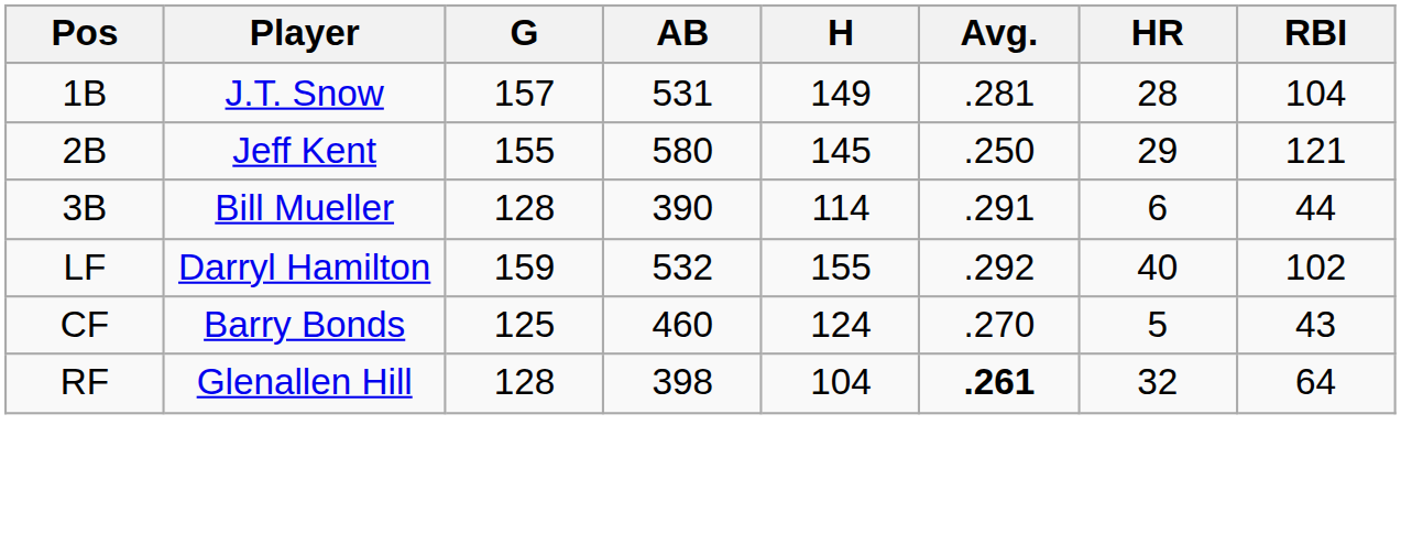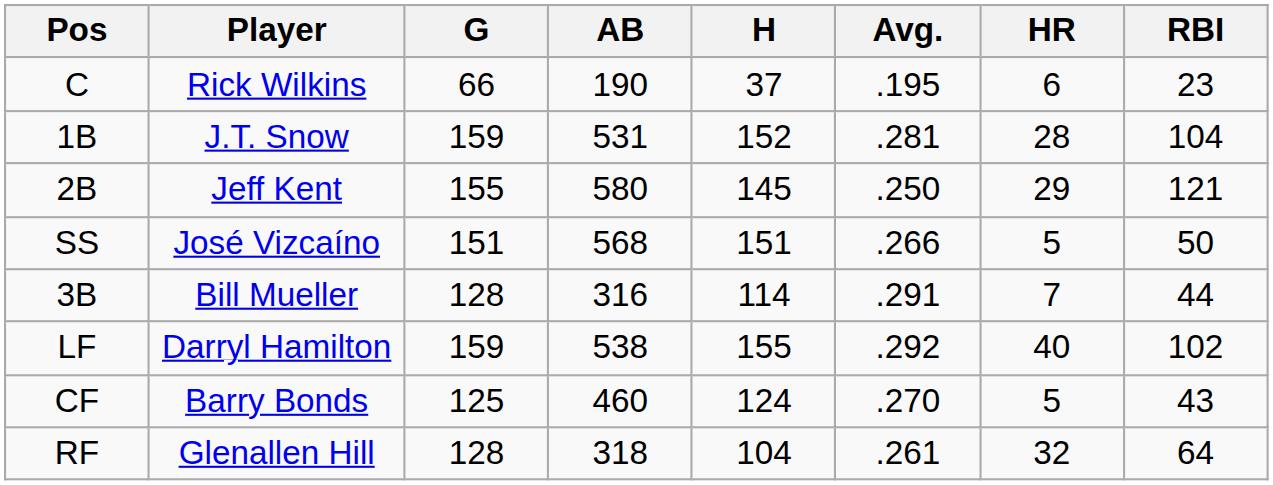+ row: C | Rick Wilkins | 66 | 190 | 37 | .195 | 6 | 23
1B | G: 157 -> 159
1B | H: 149 -> 152
+ row: SS | José Vizcaíno | 151 | 568 | 151 | .266 | 5 | 50
3B | AB: 390 -> 316
3B | HR: 6 -> 7
LF | AB: 532 -> 538
RF | AB: 398 -> 318
RF | Avg.: bold -> normal
